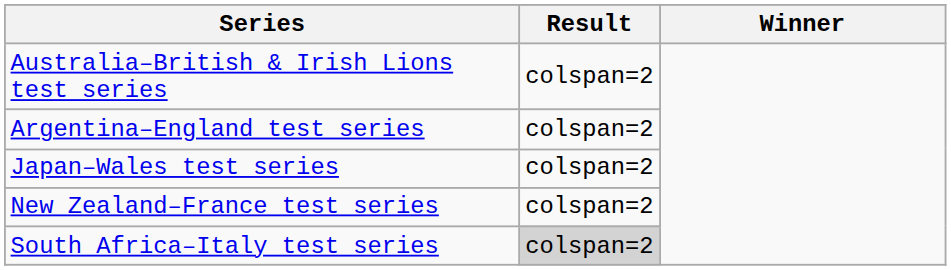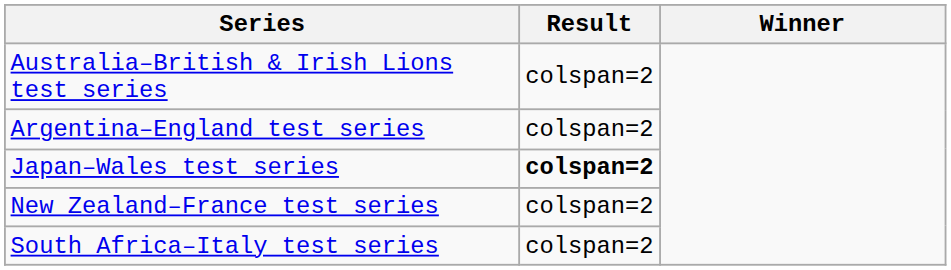Japan–Wales test series | Result: normal -> bold
South Africa–Italy test series | Result: lightgrey background -> no background
